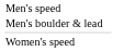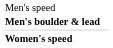Men's boulder & lead | column 1: normal -> bold
Women's speed | column 1: normal -> bold
